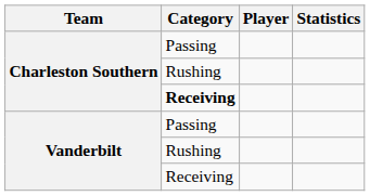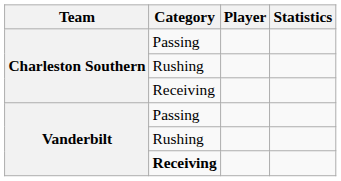Charleston Southern / Receiving | Category: bold -> normal
Vanderbilt / Receiving | Category: normal -> bold
